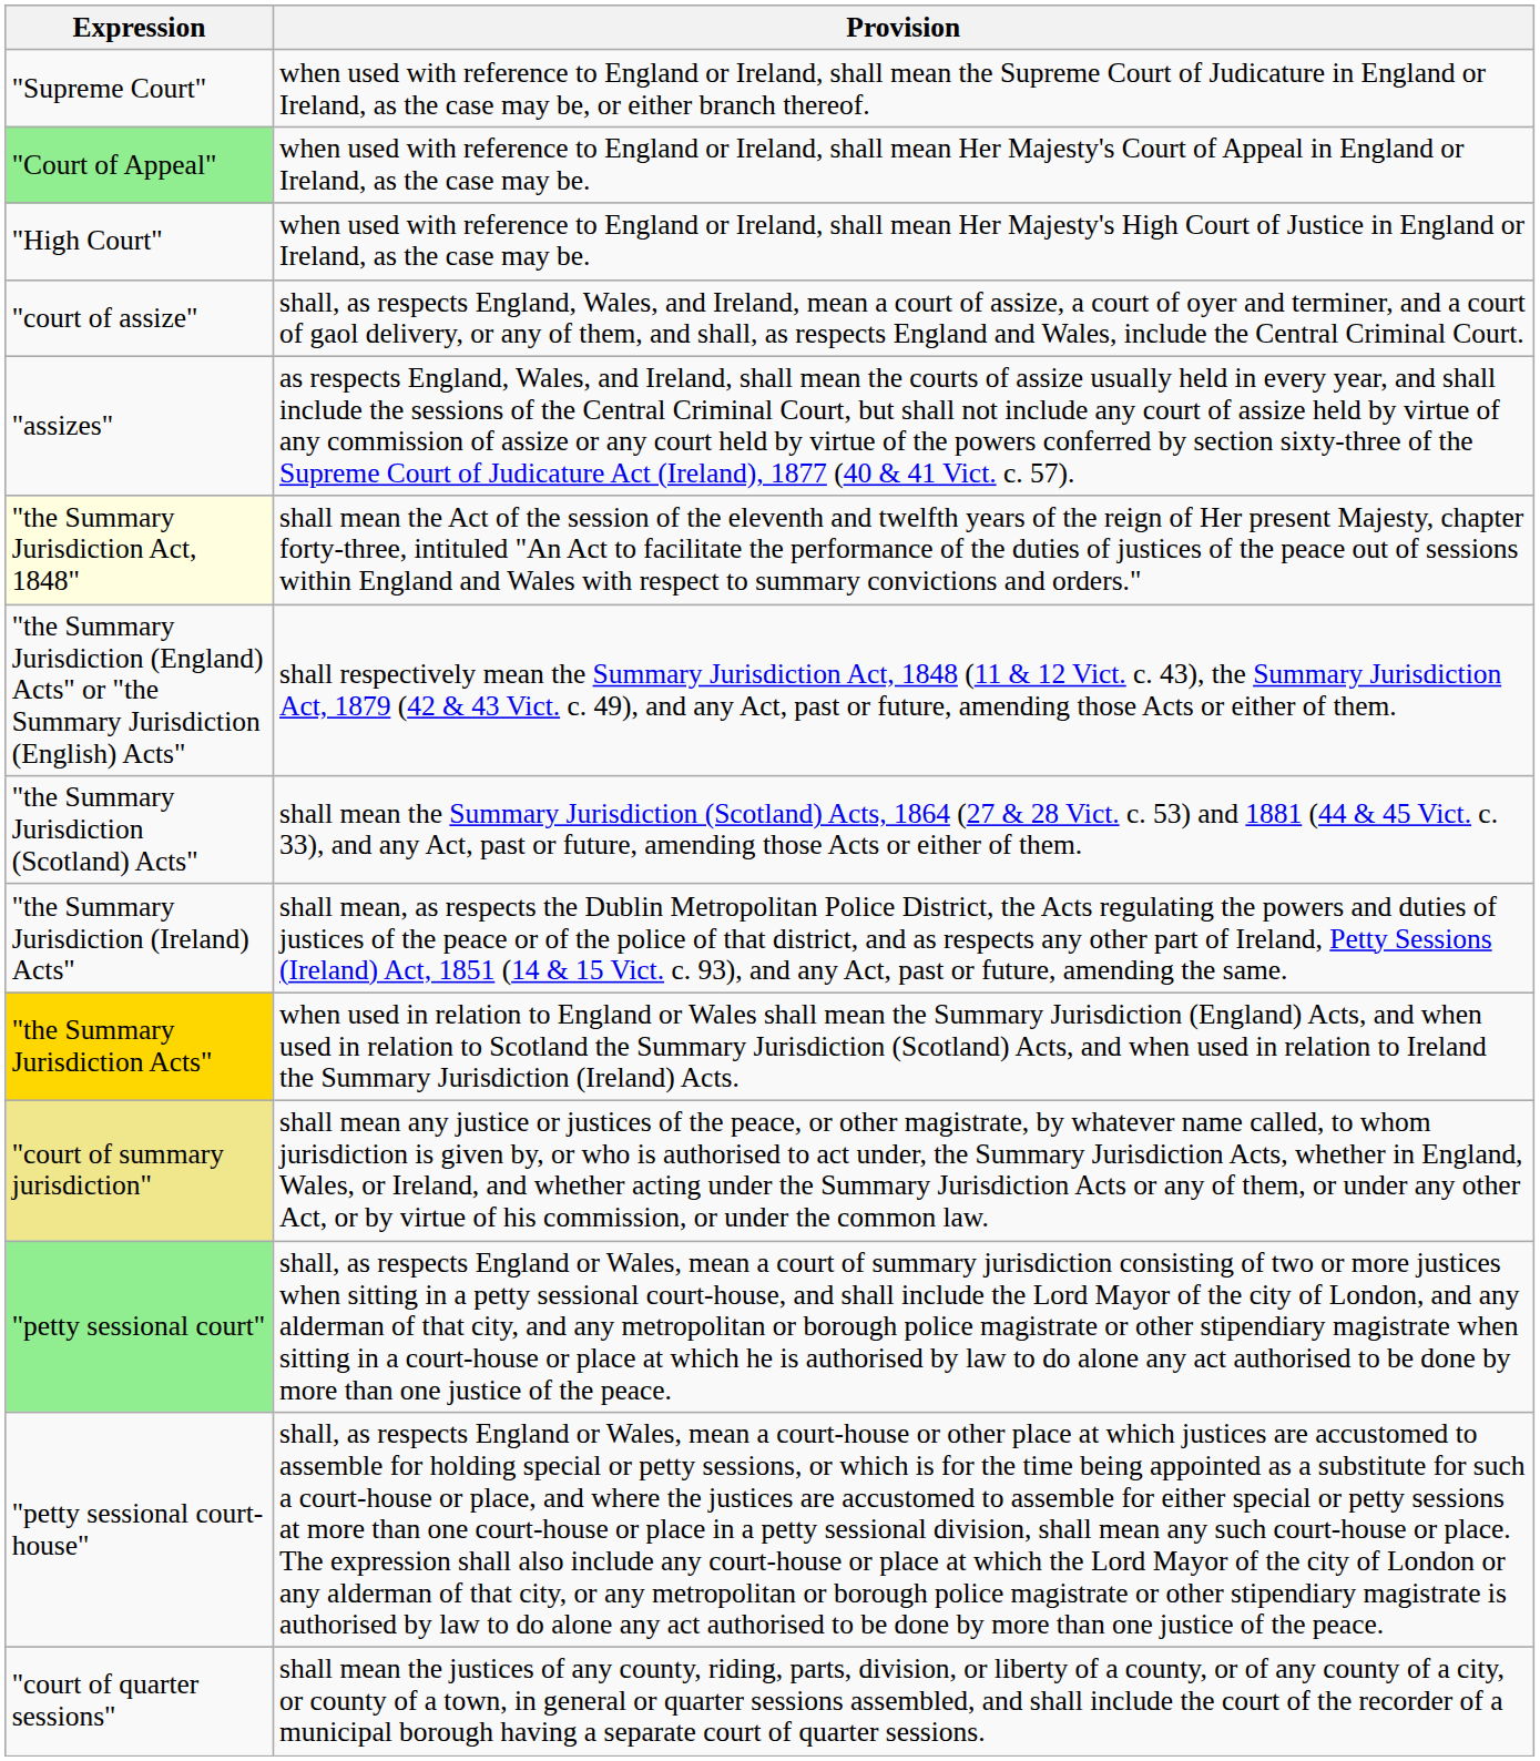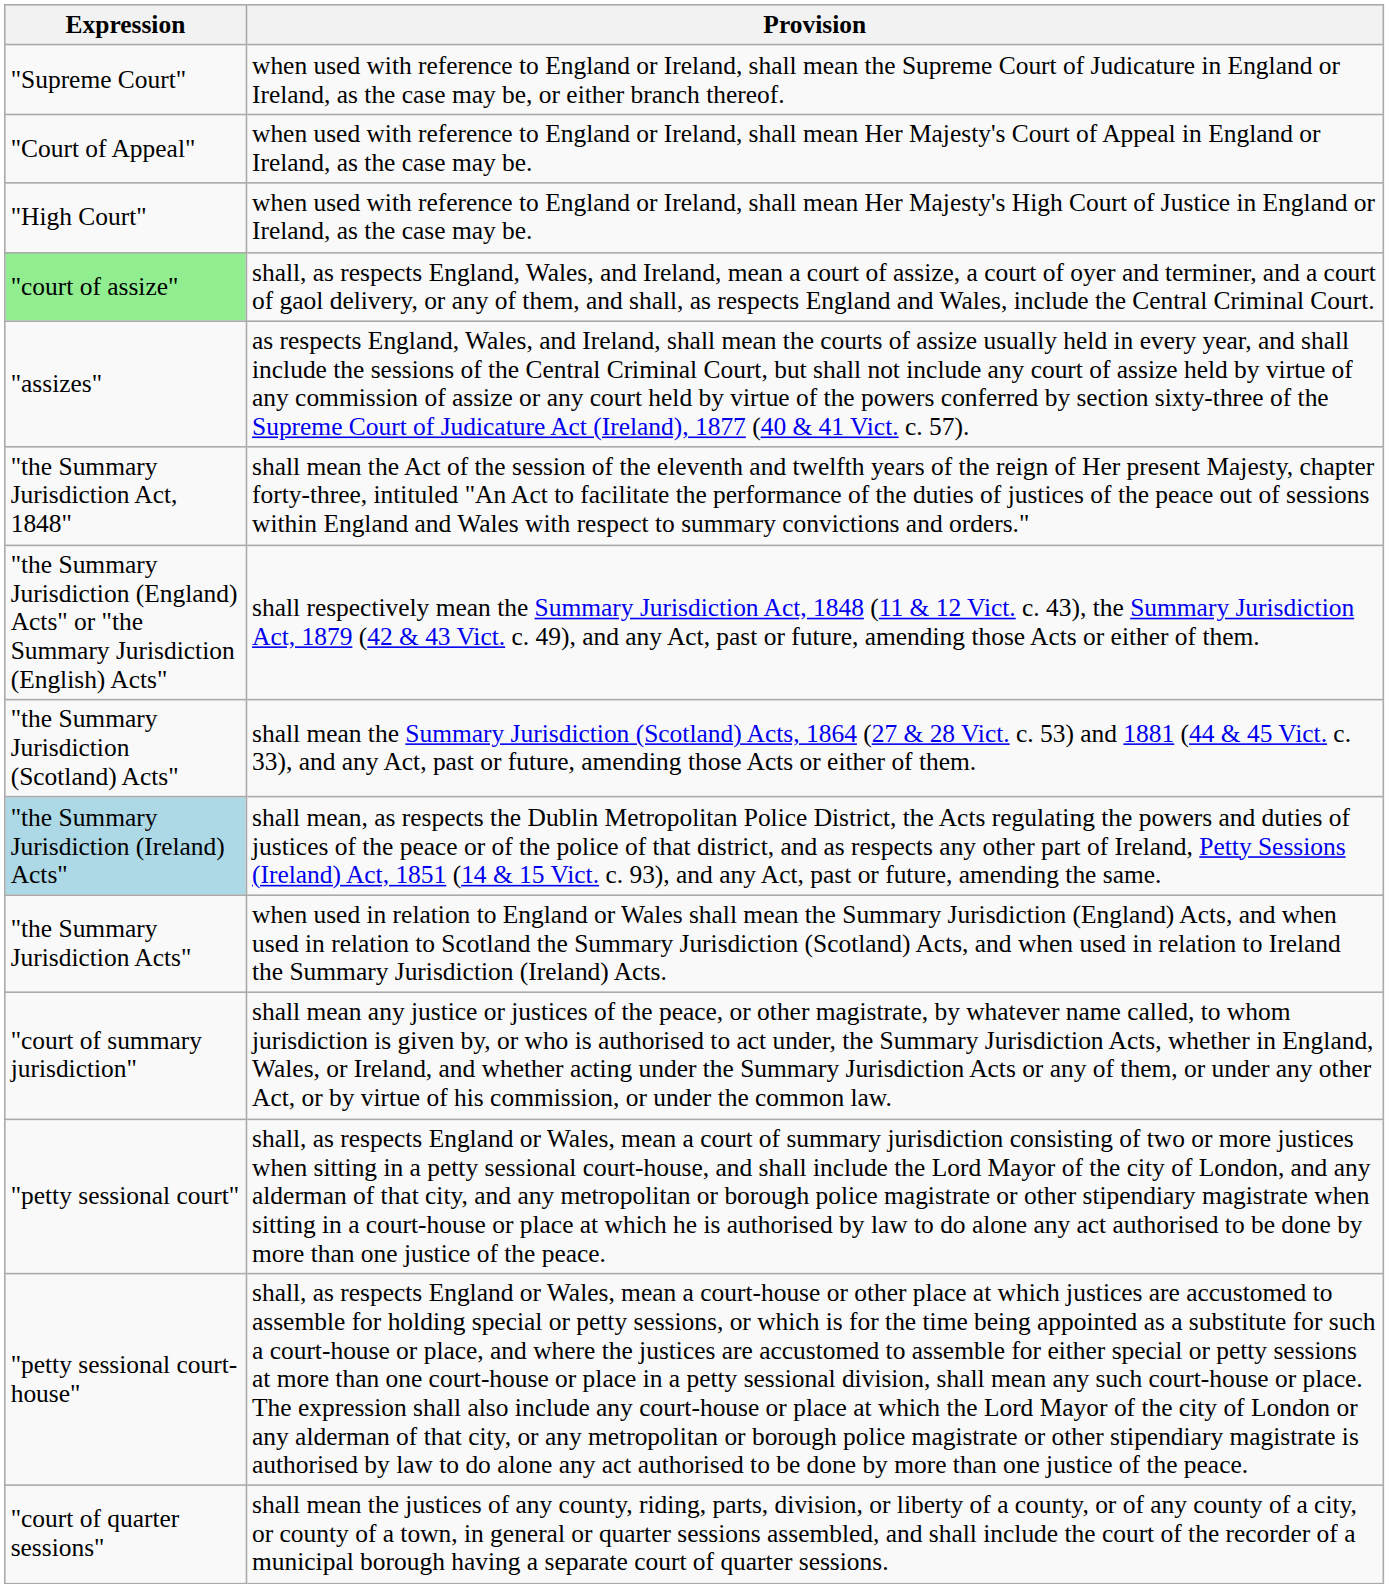row 3 | Expression: lightgreen background -> no background
row 5 | Expression: no background -> lightgreen background
row 7 | Expression: lightyellow background -> no background
row 10 | Expression: no background -> lightblue background
row 11 | Expression: gold background -> no background
row 12 | Expression: khaki background -> no background
row 13 | Expression: lightgreen background -> no background
